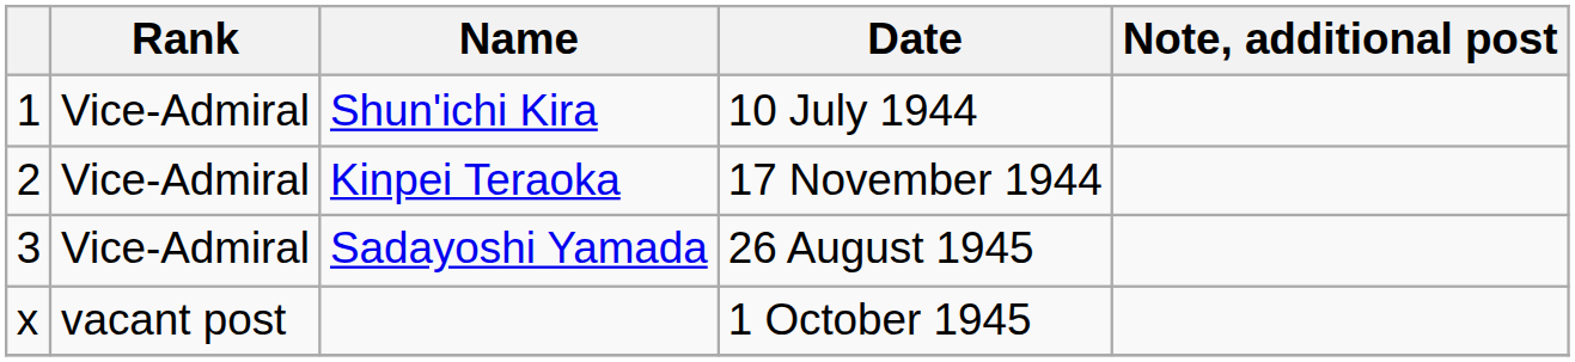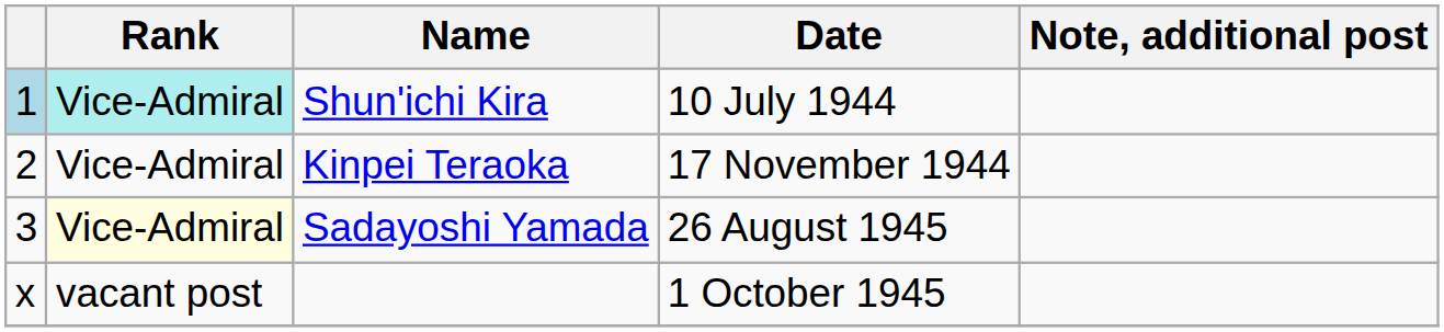Shun'ichi Kira | column 1: no background -> lightblue background
Shun'ichi Kira | Rank: no background -> paleturquoise background
Sadayoshi Yamada | Rank: no background -> lightyellow background
